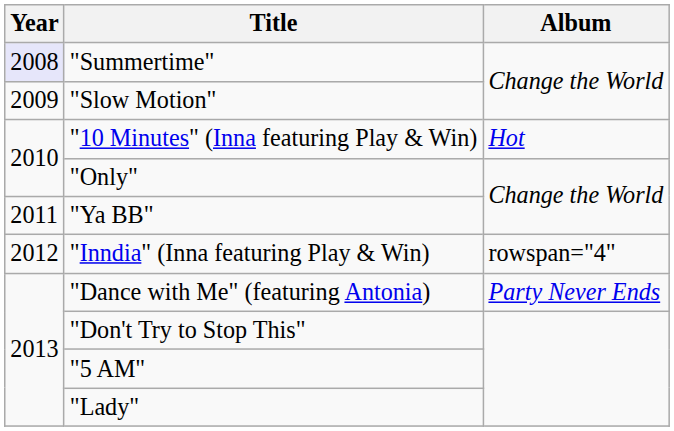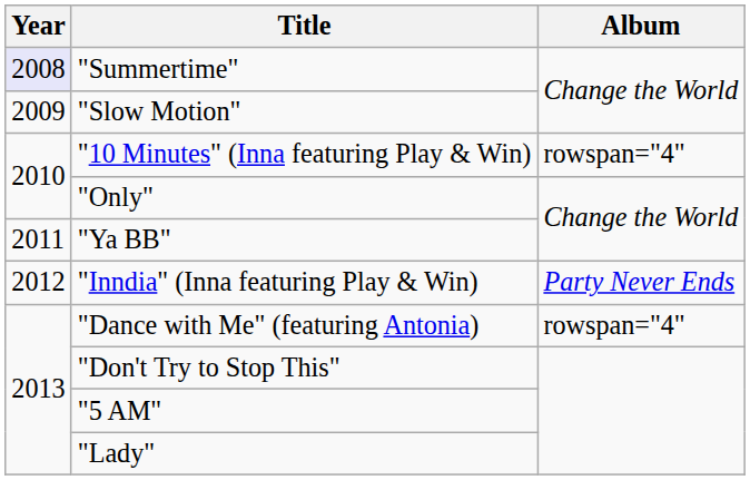"10 Minutes" (Inna featuring Play & Win) | Album: Hot -> rowspan="4"
"Inndia" (Inna featuring Play & Win) | Album: rowspan="4" -> Party Never Ends
"Dance with Me" (featuring Antonia) | Album: Party Never Ends -> rowspan="4"
